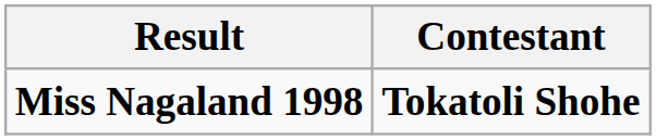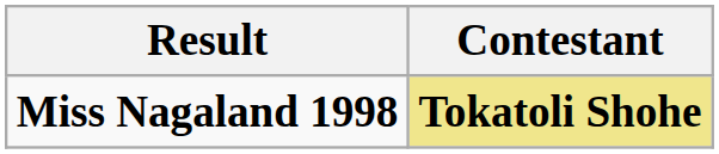Miss Nagaland 1998 | Contestant: no background -> khaki background
